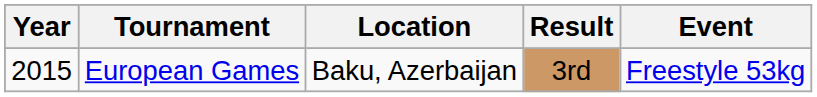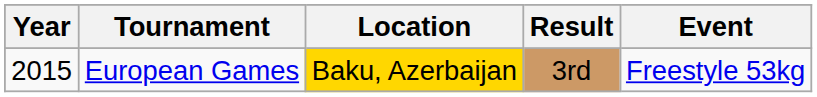European Games | Location: no background -> gold background
